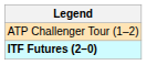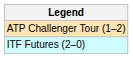row 3 | column 1: bold -> normal
